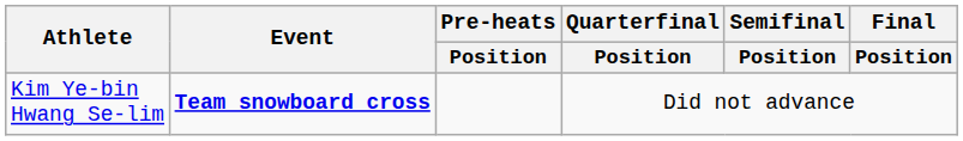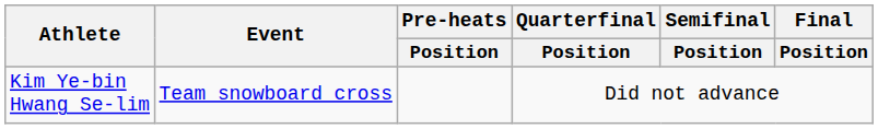Kim Ye-bin Hwang Se-lim | Event: bold -> normal
